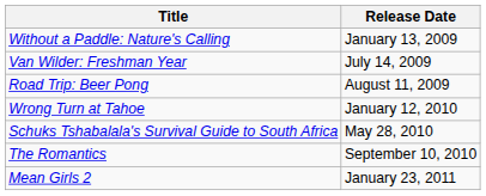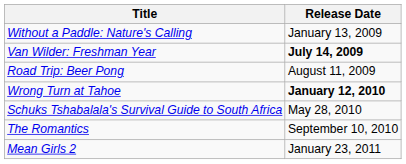Van Wilder: Freshman Year | Release Date: normal -> bold
Wrong Turn at Tahoe | Release Date: normal -> bold
